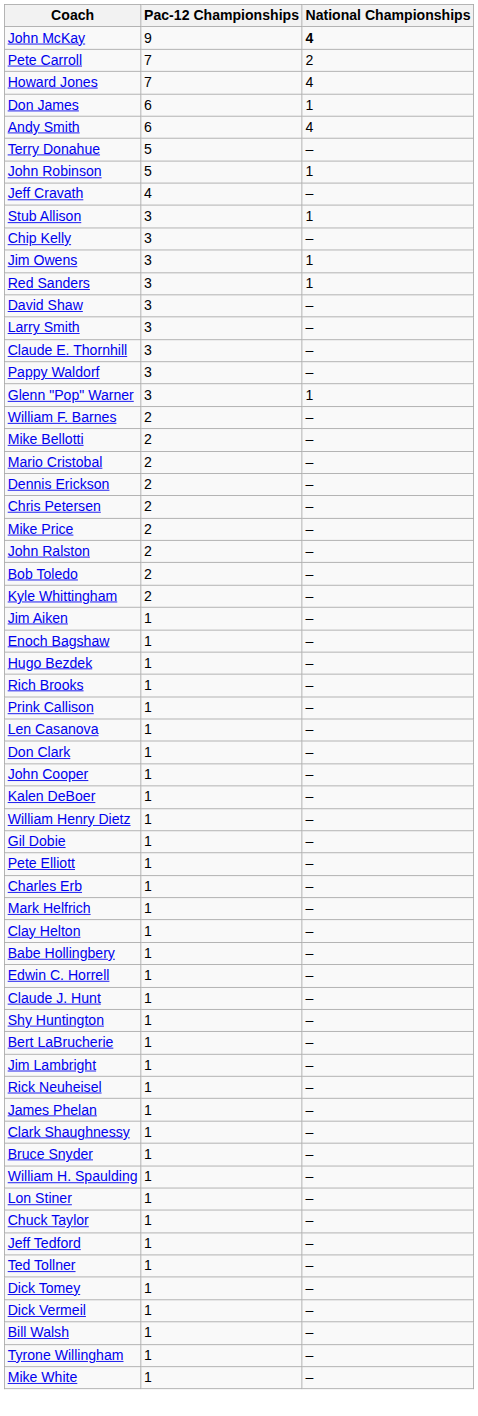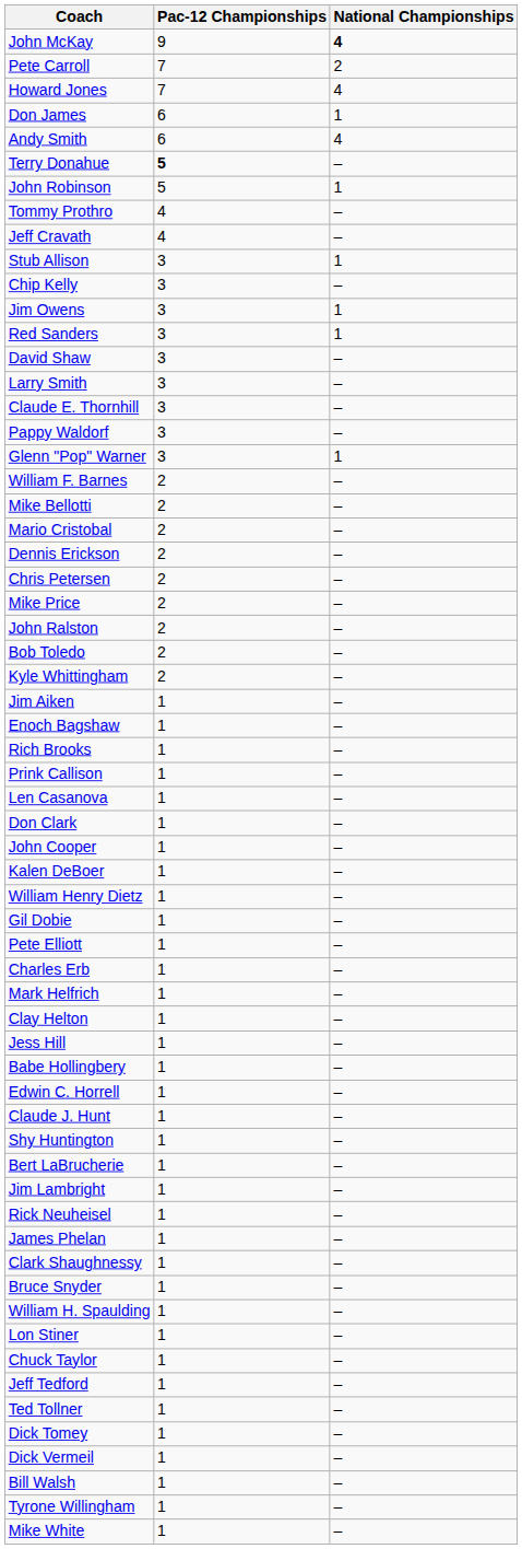Terry Donahue | Pac-12 Championships: normal -> bold
+ row: Tommy Prothro | 4 | –
- row: Hugo Bezdek | 1 | –
+ row: Jess Hill | 1 | –
